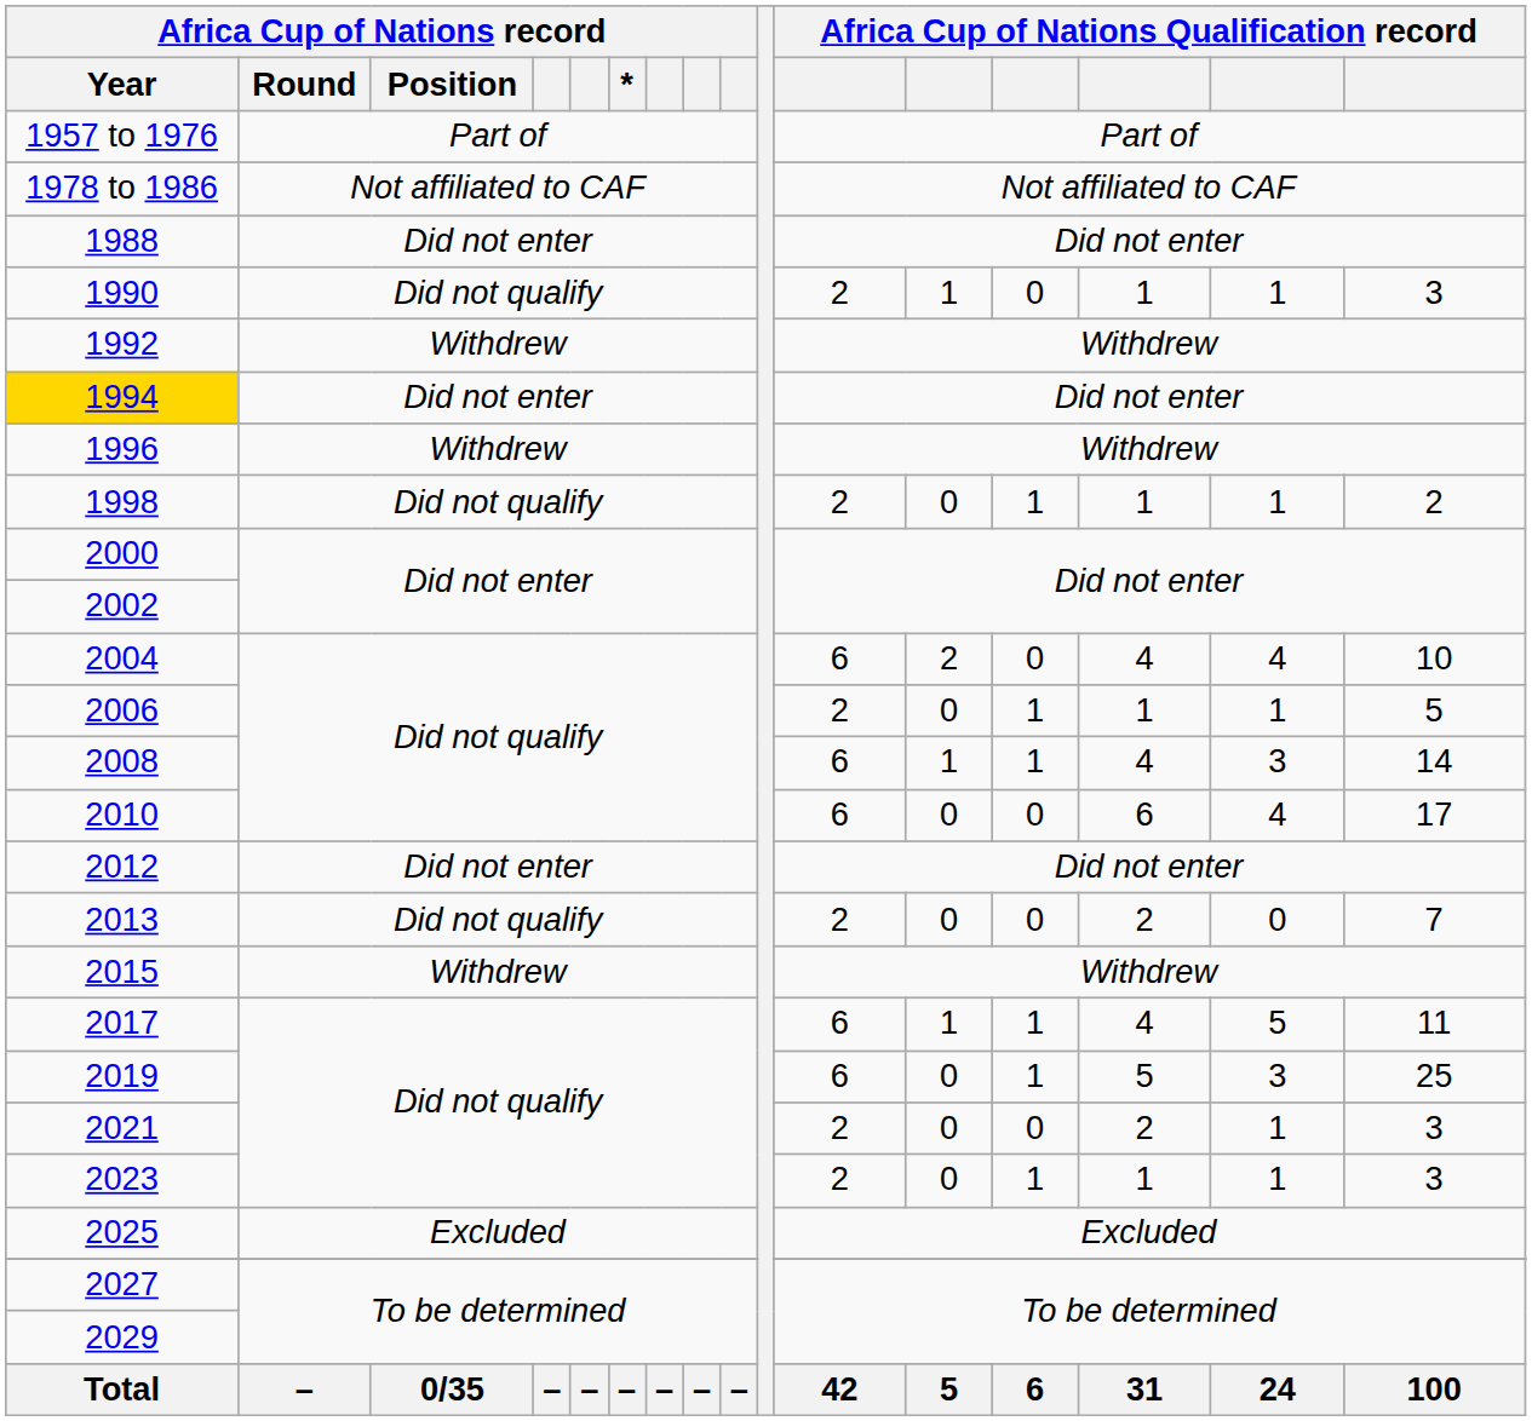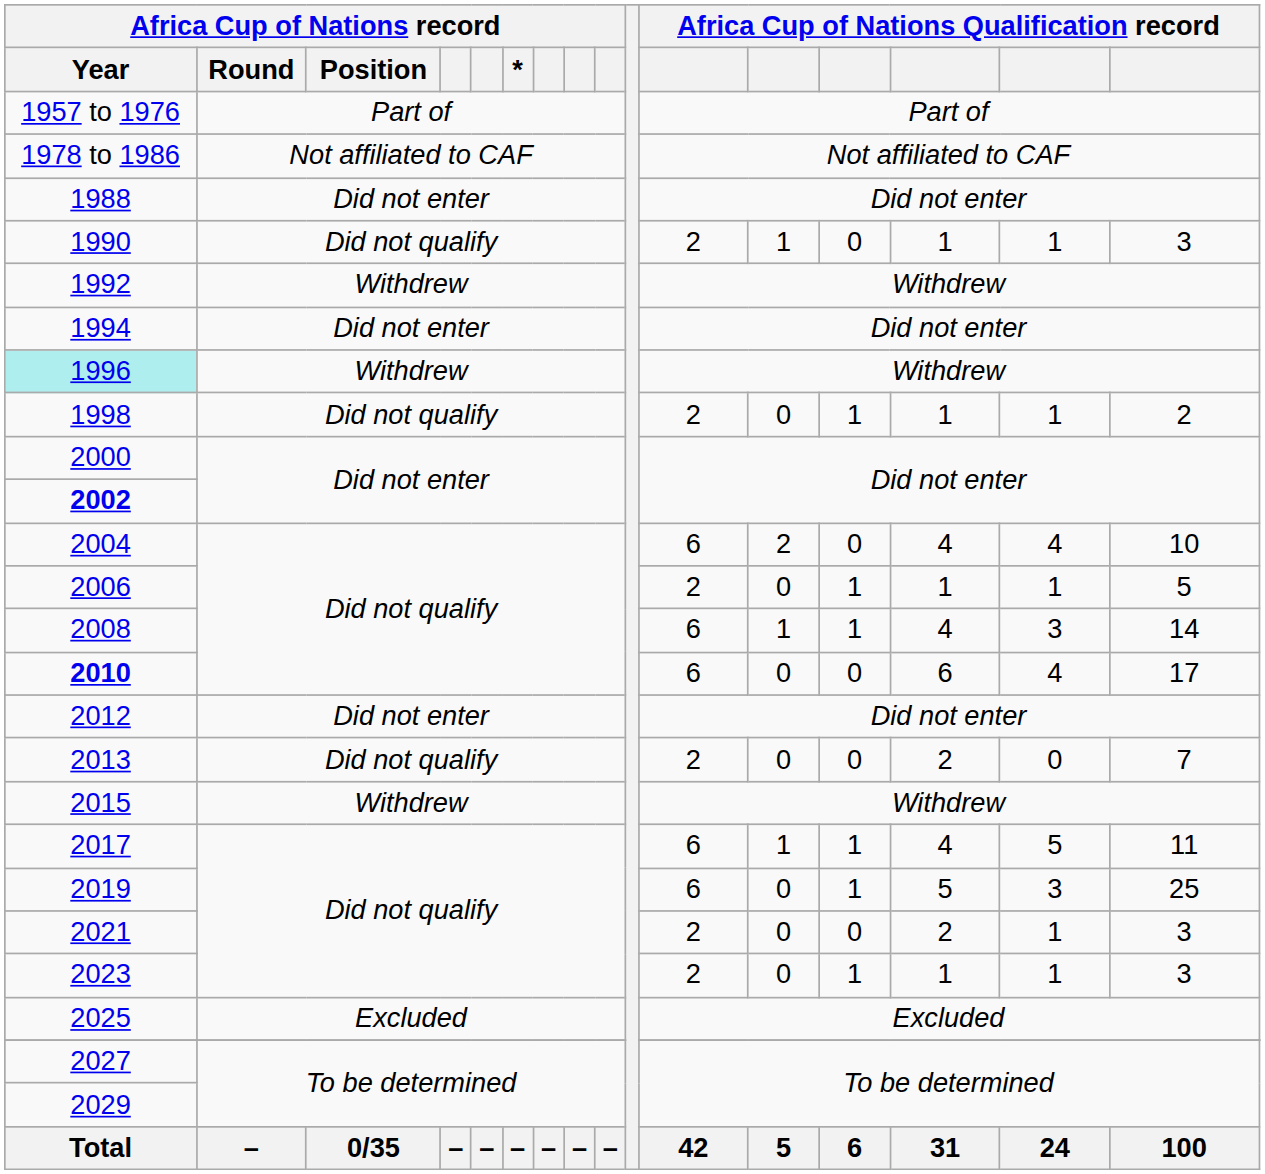1994 | Africa Cup of Nations record / Year: gold background -> no background
1996 | Africa Cup of Nations record / Year: no background -> paleturquoise background
2002 | Africa Cup of Nations record / Year: normal -> bold
2010 | Africa Cup of Nations record / Year: normal -> bold
